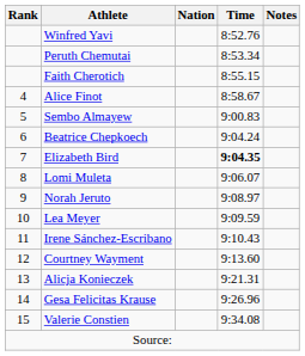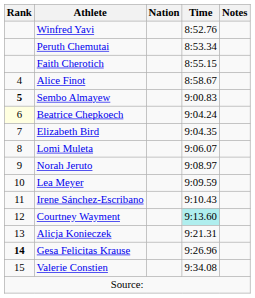Sembo Almayew | Rank: normal -> bold
Beatrice Chepkoech | Rank: no background -> lightyellow background
Elizabeth Bird | Time: bold -> normal
Courtney Wayment | Time: no background -> paleturquoise background
Gesa Felicitas Krause | Rank: normal -> bold
